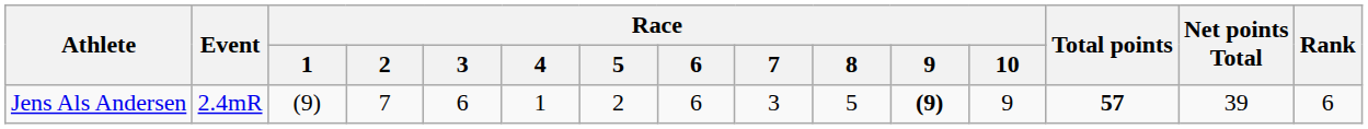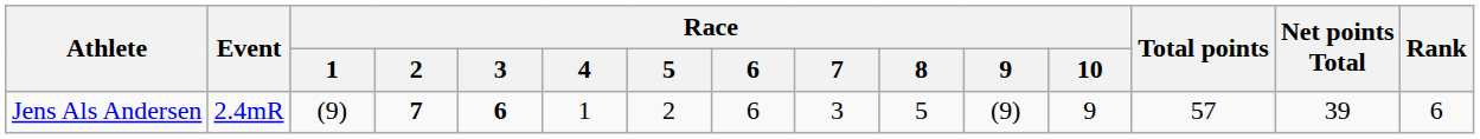Jens Als Andersen | Race / 2: normal -> bold
Jens Als Andersen | Race / 3: normal -> bold
Jens Als Andersen | Race / 9: bold -> normal
Jens Als Andersen | Total points: bold -> normal
